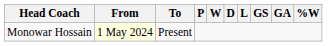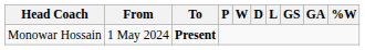Monowar Hossain | From: lightyellow background -> no background
Monowar Hossain | To: normal -> bold
